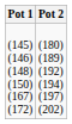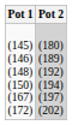(145) (146) (148) (150) (167) (172) | Pot 2: no background -> lightgrey background
